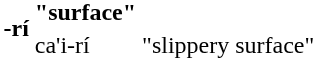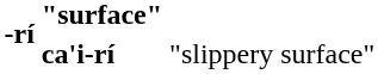row 2 | "surface": normal -> bold
